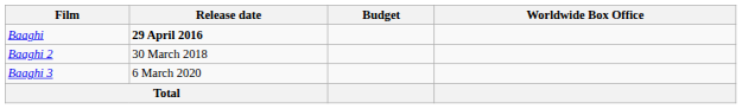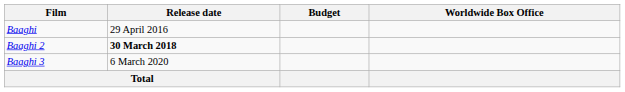Baaghi | Release date: bold -> normal
Baaghi 2 | Release date: normal -> bold
